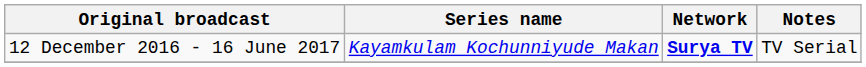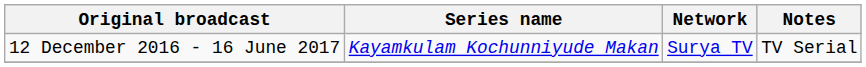12 December 2016 - 16 June 2017 | Network: bold -> normal
